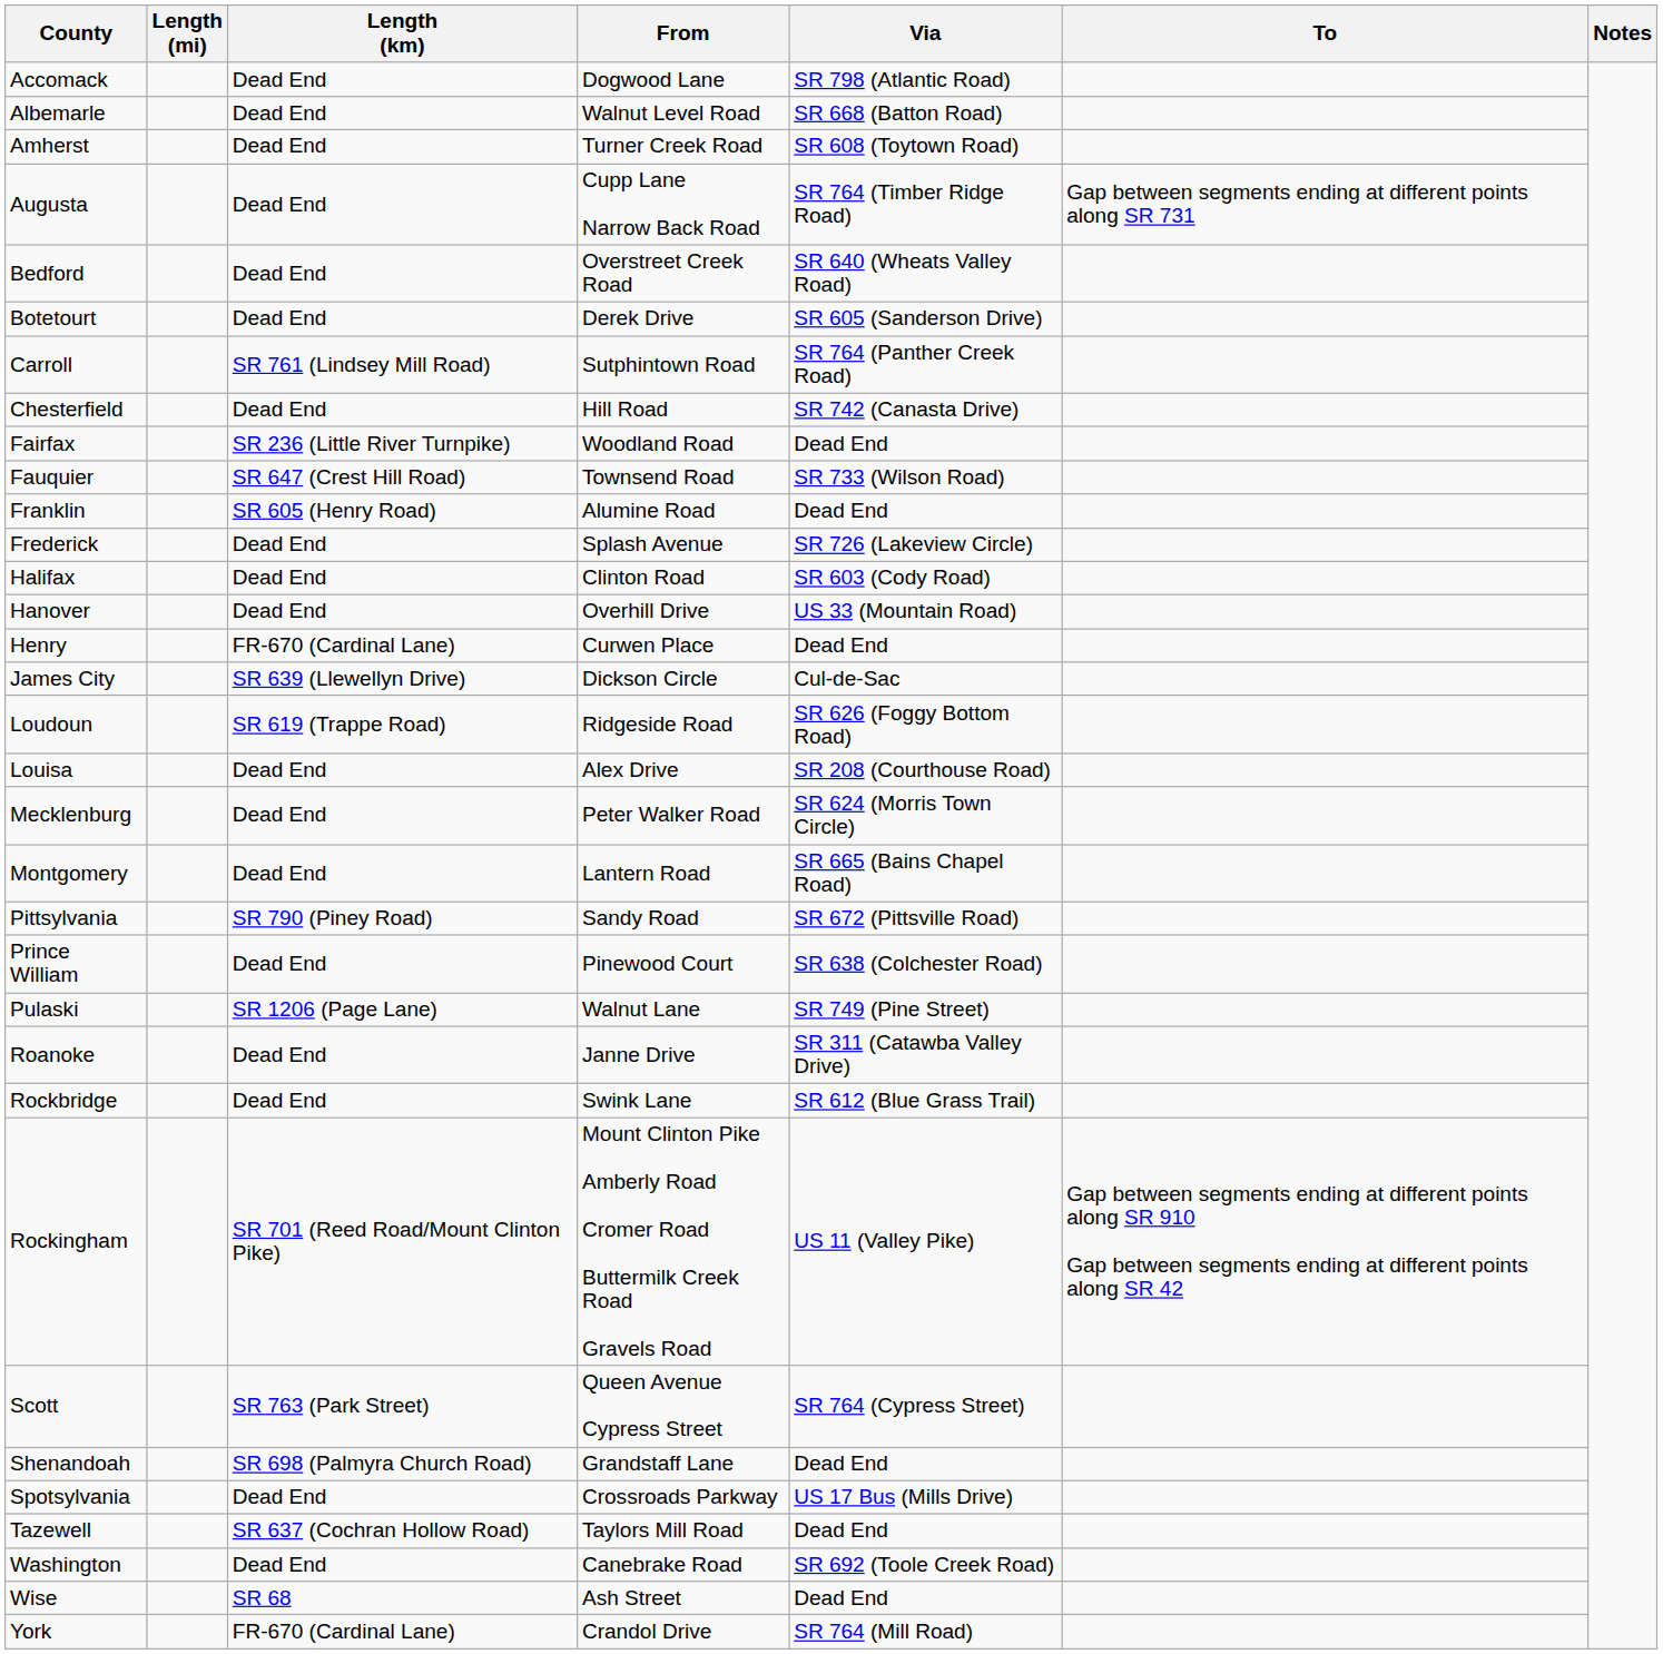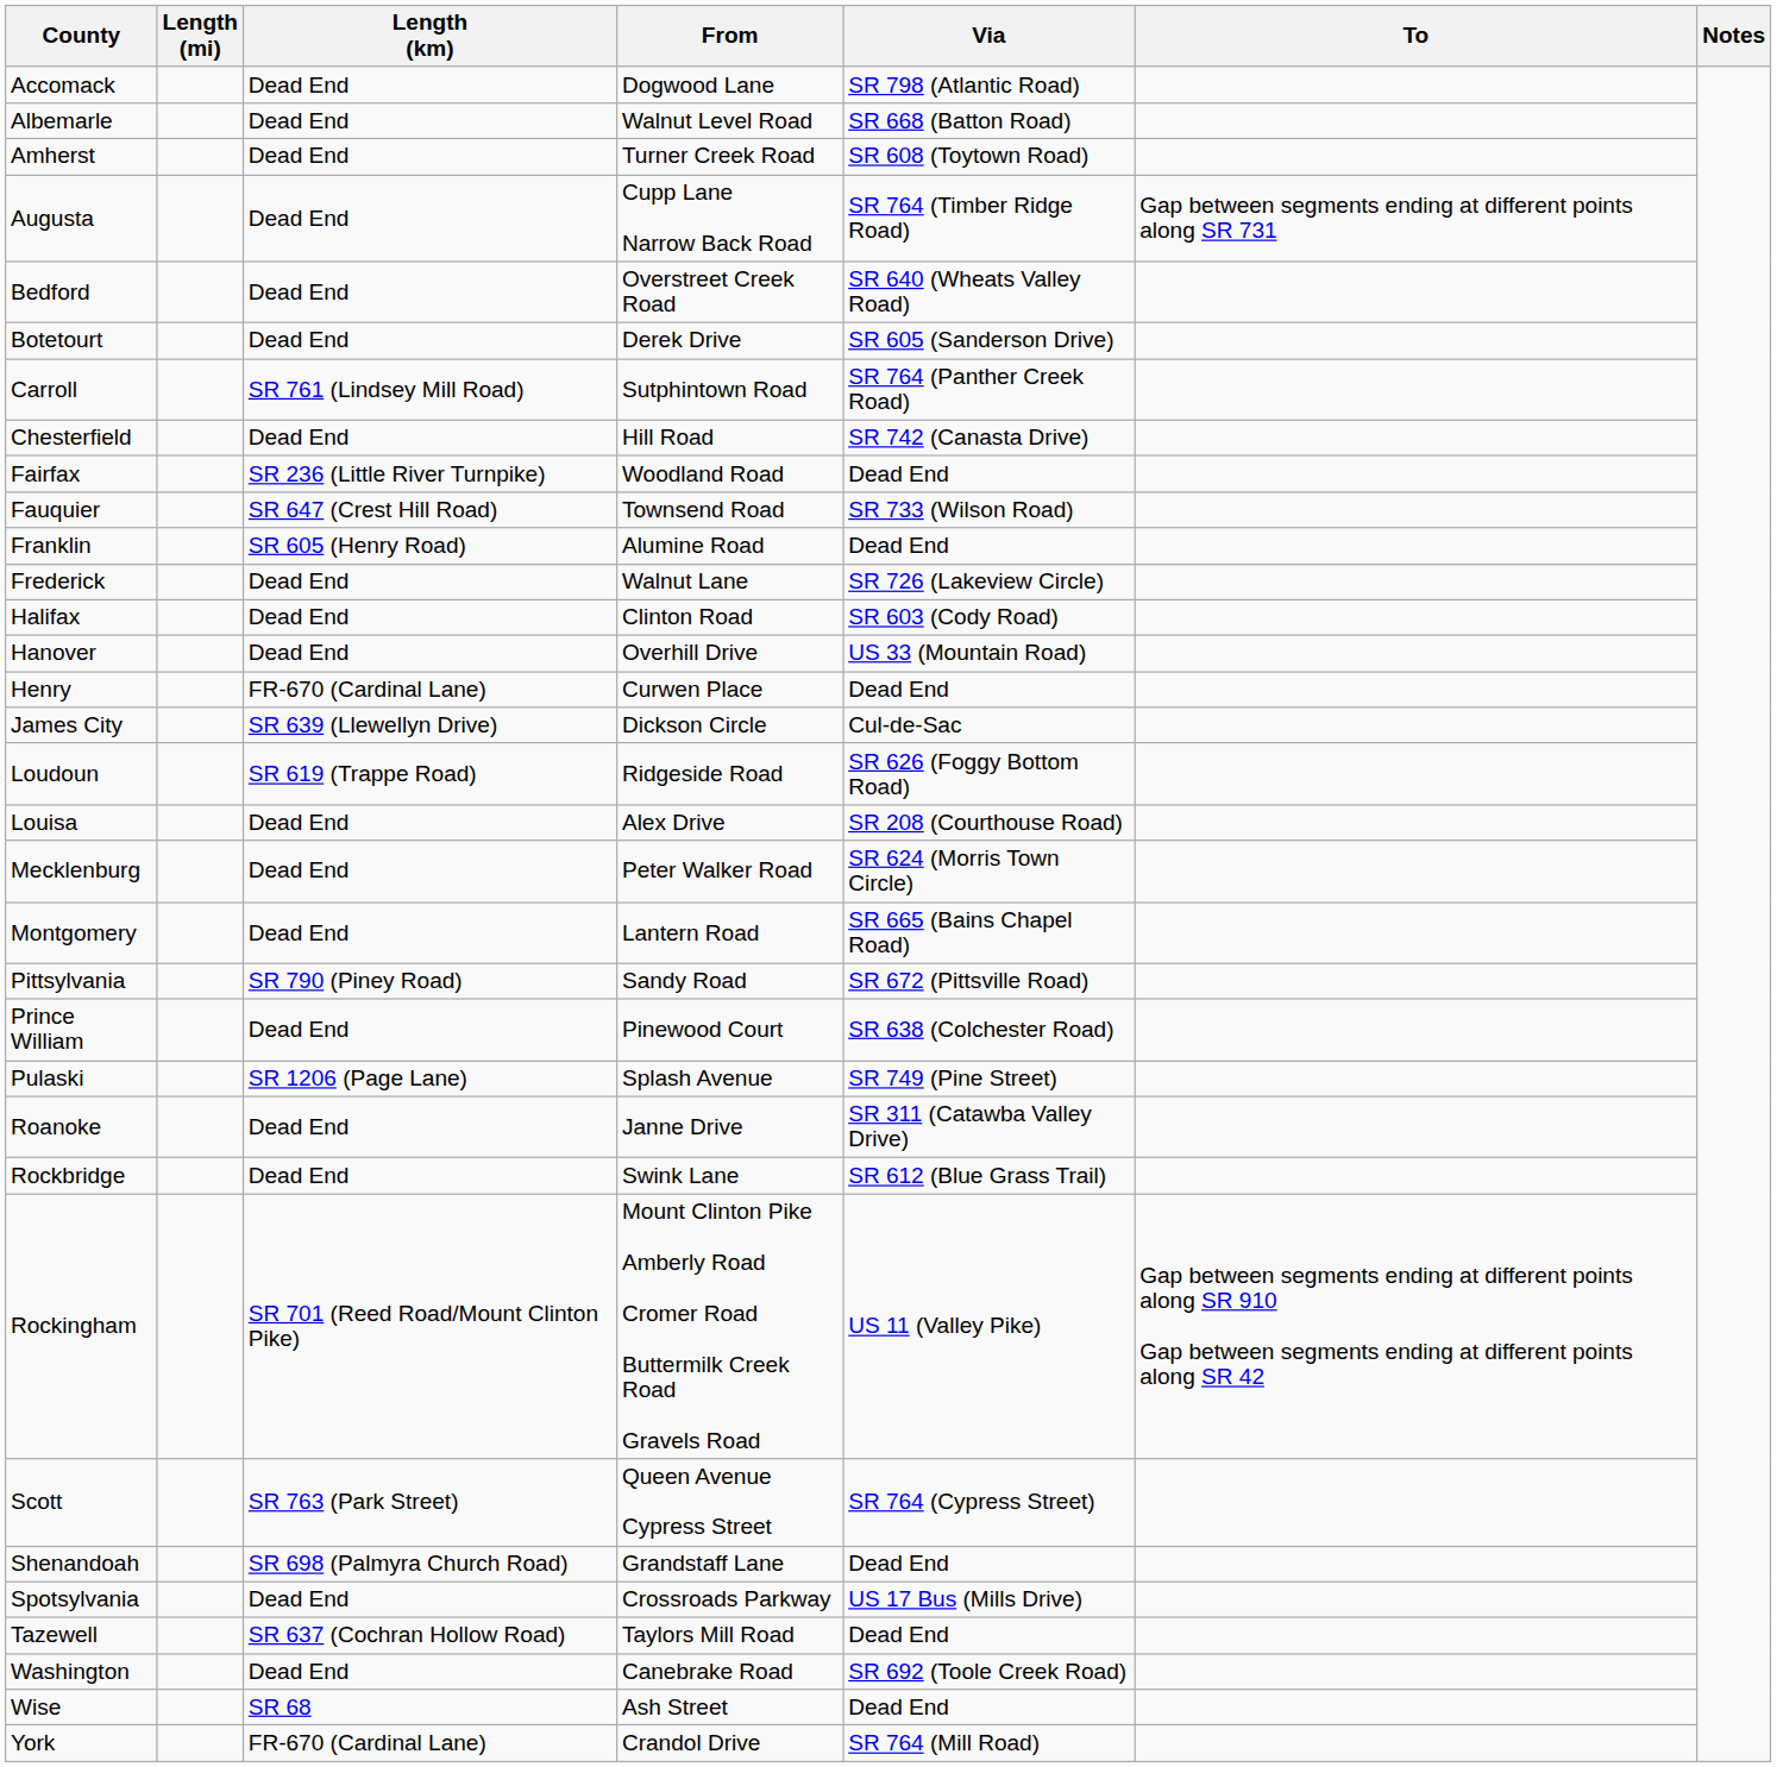Frederick | From: Splash Avenue -> Walnut Lane
Pulaski | From: Walnut Lane -> Splash Avenue
